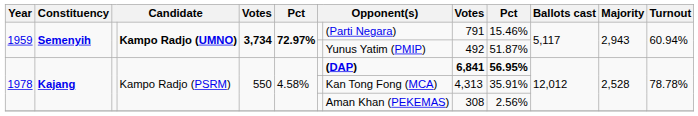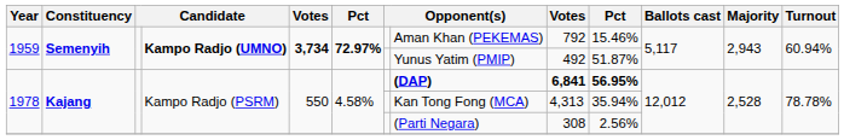row 2 | column 8: (Parti Negara) -> Aman Khan (PEKEMAS)
row 2 | column 9: 791 -> 792
row 5 | column 10: 35.91% -> 35.94%
row 6 | column 8: Aman Khan (PEKEMAS) -> (Parti Negara)
